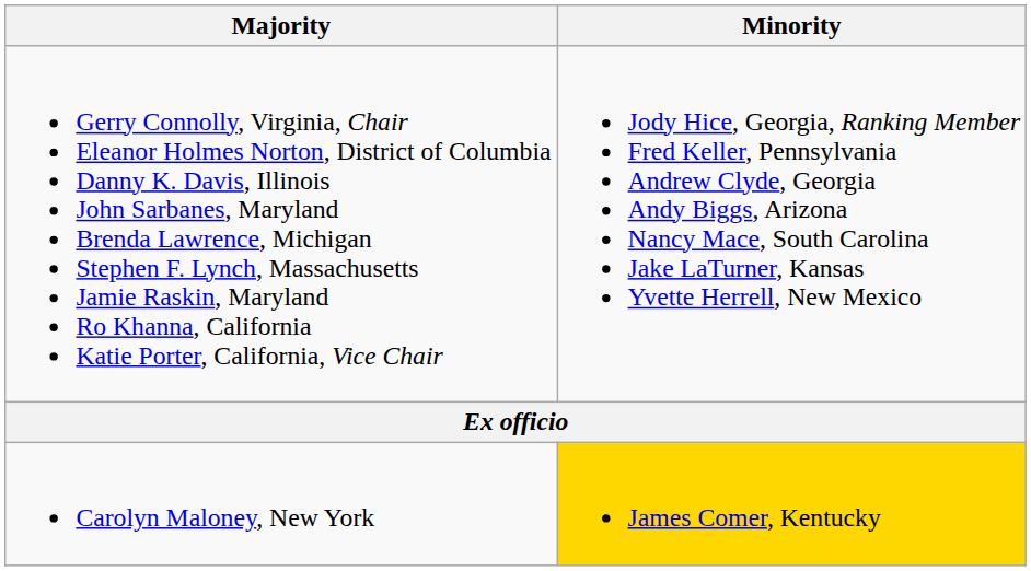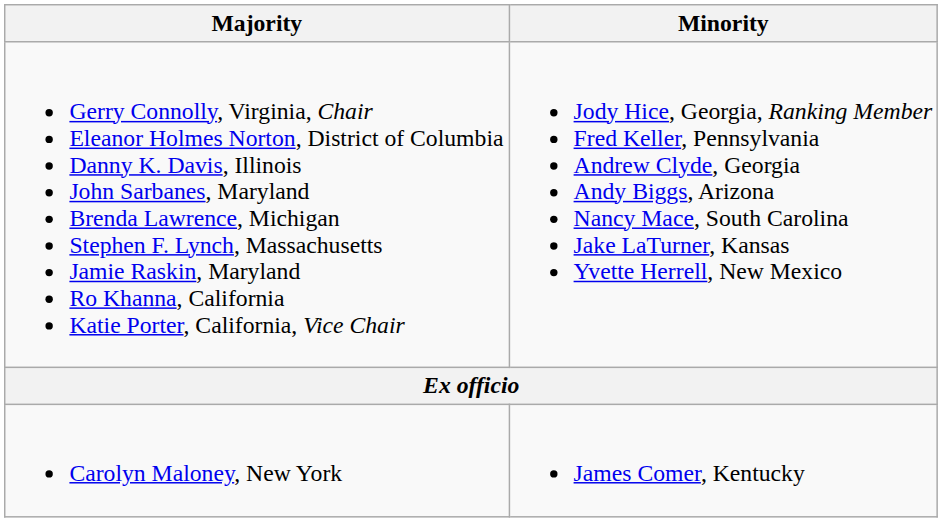Carolyn Maloney, New York | Minority: gold background -> no background
